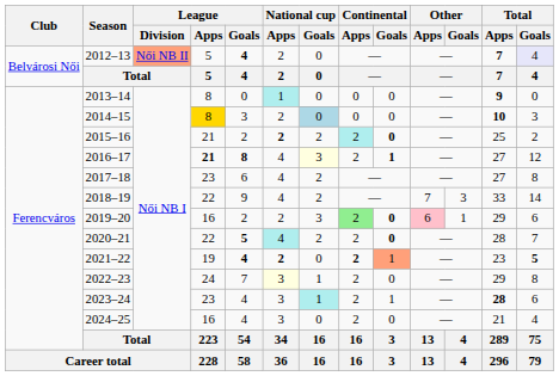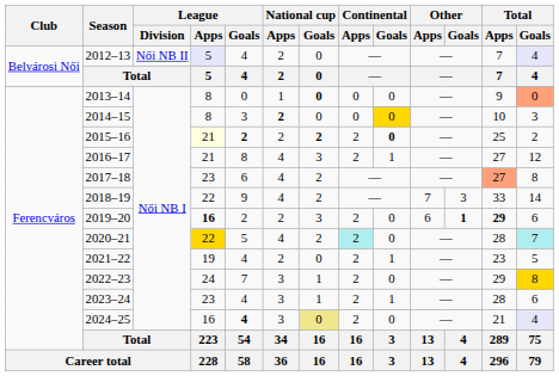2012–13 | League / Division: lightsalmon background -> no background
2012–13 | League / Apps: no background -> lavender background
2012–13 | League / Goals: bold -> normal
2012–13 | Total / Apps: bold -> normal
2013–14 | National cup / Apps: paleturquoise background -> no background
2013–14 | National cup / Goals: normal -> bold
2013–14 | Total / Apps: bold -> normal
2013–14 | Total / Goals: no background -> lightsalmon background
2014–15 | League / Apps: gold background -> no background
2014–15 | National cup / Apps: normal -> bold
2014–15 | National cup / Goals: lightblue background -> no background
2014–15 | Continental / Goals: no background -> gold background
2014–15 | Total / Apps: bold -> normal
2015–16 | League / Apps: no background -> lightyellow background
2015–16 | League / Goals: normal -> bold
2015–16 | National cup / Apps: bold -> normal
2015–16 | National cup / Goals: normal -> bold
2015–16 | Continental / Apps: paleturquoise background -> no background
2016–17 | League / Apps: bold -> normal
2016–17 | League / Goals: bold -> normal
2016–17 | National cup / Goals: lightyellow background -> no background
2016–17 | Continental / Goals: bold -> normal
2017–18 | Total / Apps: no background -> lightsalmon background
2019–20 | League / Apps: normal -> bold
2019–20 | Continental / Apps: lightgreen background -> no background
2019–20 | Continental / Goals: bold -> normal
2019–20 | Other / Apps: pink background -> no background
2019–20 | Other / Goals: normal -> bold
2019–20 | Total / Apps: normal -> bold
2020–21 | League / Apps: no background -> gold background
2020–21 | League / Goals: bold -> normal
2020–21 | National cup / Apps: paleturquoise background -> no background
2020–21 | Continental / Apps: no background -> paleturquoise background
2020–21 | Continental / Goals: bold -> normal
2020–21 | Total / Goals: no background -> paleturquoise background
2021–22 | League / Goals: bold -> normal
2021–22 | National cup / Apps: bold -> normal
2021–22 | Continental / Apps: bold -> normal
2021–22 | Continental / Goals: lightsalmon background -> no background
2021–22 | Total / Goals: bold -> normal
2022–23 | National cup / Apps: lightyellow background -> no background
2022–23 | Total / Goals: no background -> gold background
2023–24 | National cup / Goals: paleturquoise background -> no background
2023–24 | Total / Apps: bold -> normal
2024–25 | League / Goals: normal -> bold
2024–25 | National cup / Goals: no background -> khaki background
2024–25 | Total / Goals: no background -> lavender background
